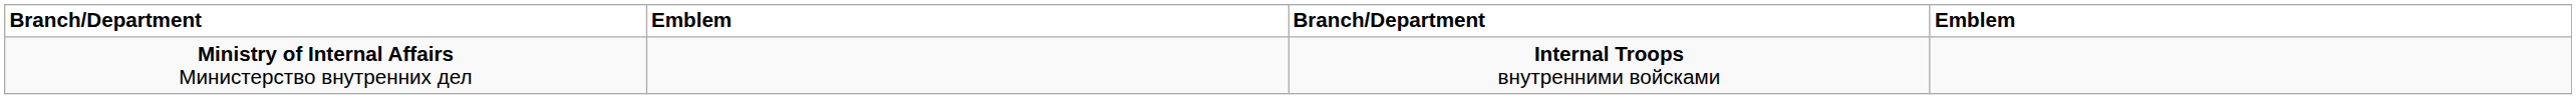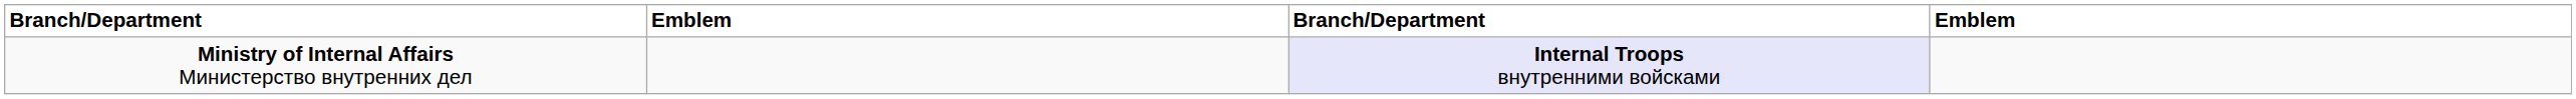Ministry of Internal Affairs Министерство внутренних дел | column 3: no background -> lavender background
